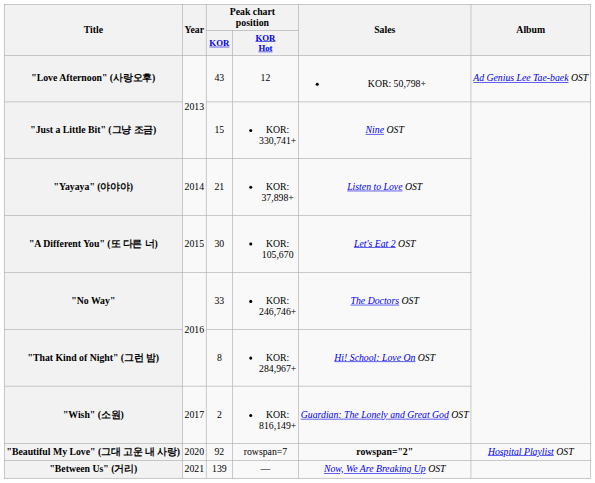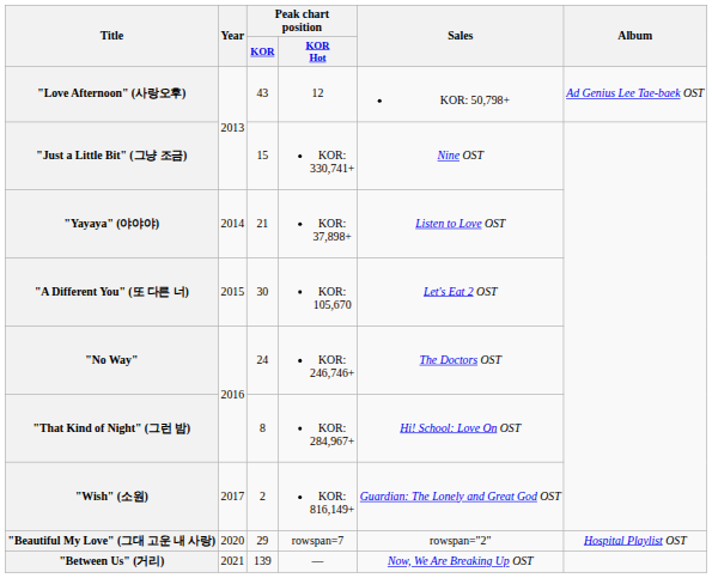"No Way" | Peak chart position / KOR: 33 -> 24
"Beautiful My Love" (그대 고운 내 사랑) | Peak chart position / KOR: 92 -> 29
"Beautiful My Love" (그대 고운 내 사랑) | Sales: bold -> normal
